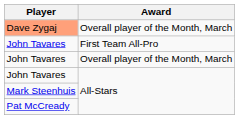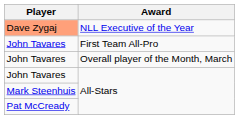row 2 | Award: Overall player of the Month, March -> NLL Executive of the Year
